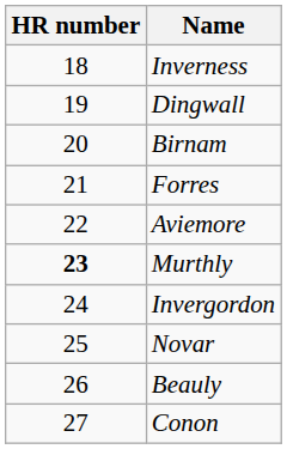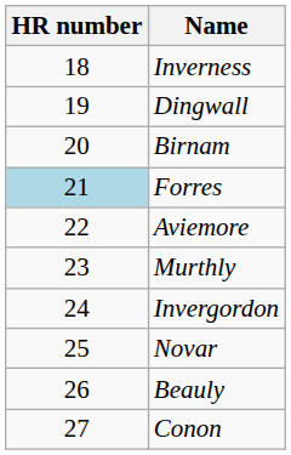Forres | HR number: no background -> lightblue background
Murthly | HR number: bold -> normal
